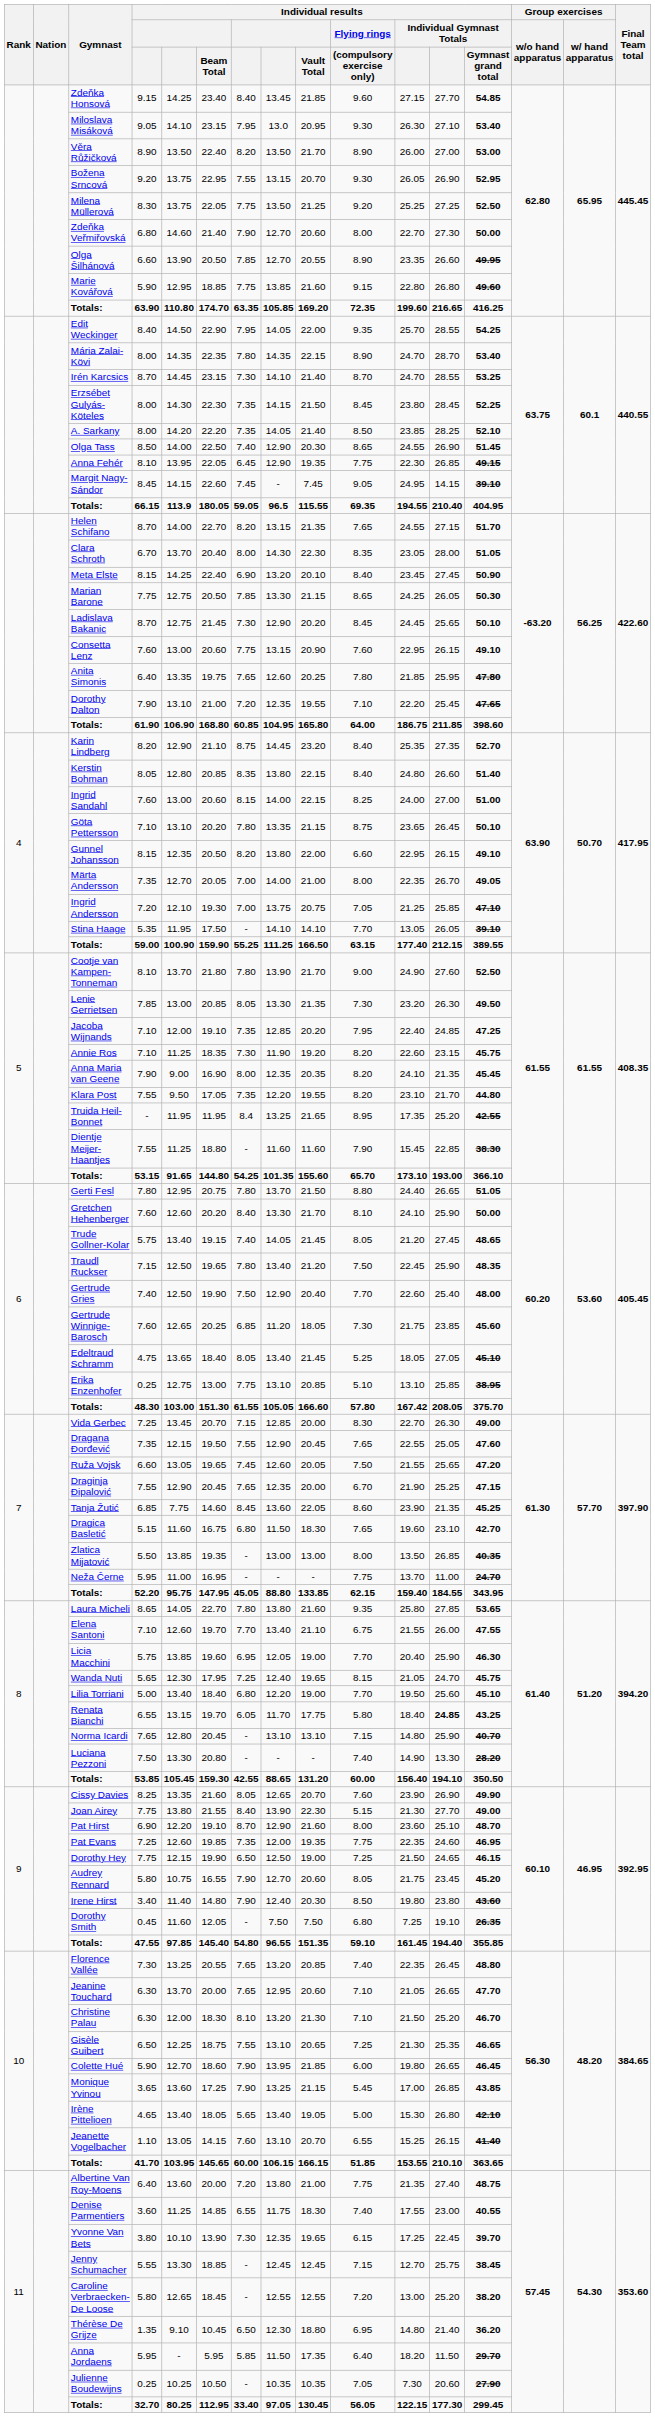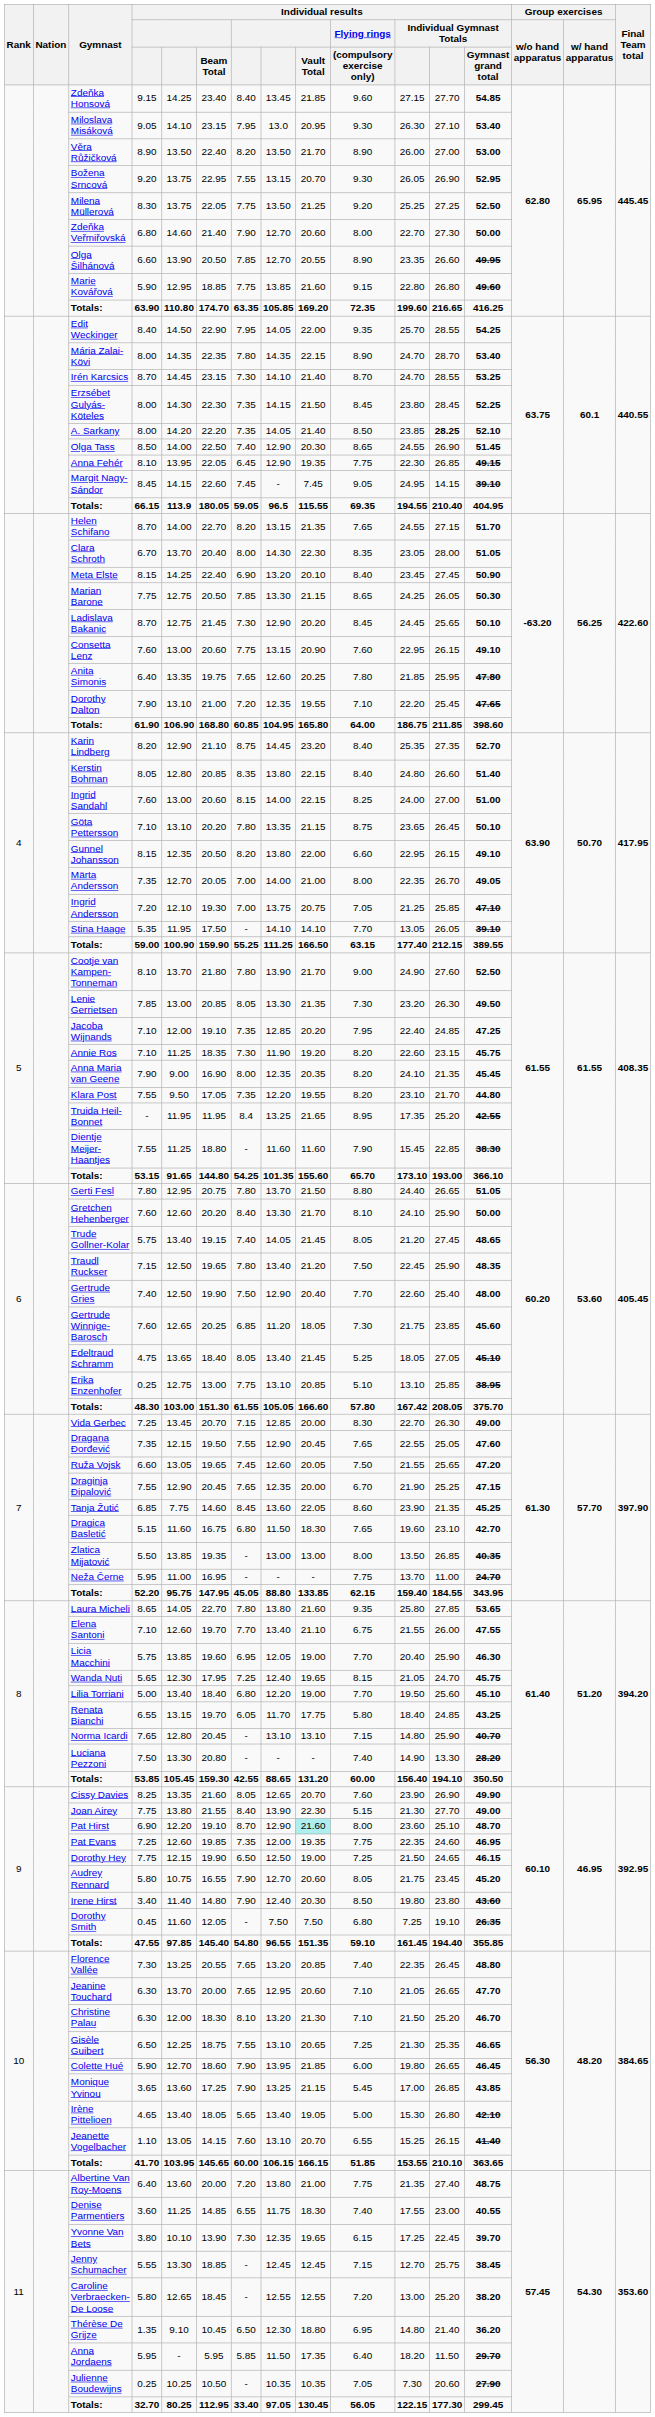A. Sarkany | column 12: normal -> bold
Renata Bianchi | column 12: bold -> normal
Pat Hirst | Individual results / Vault Total: no background -> paleturquoise background
